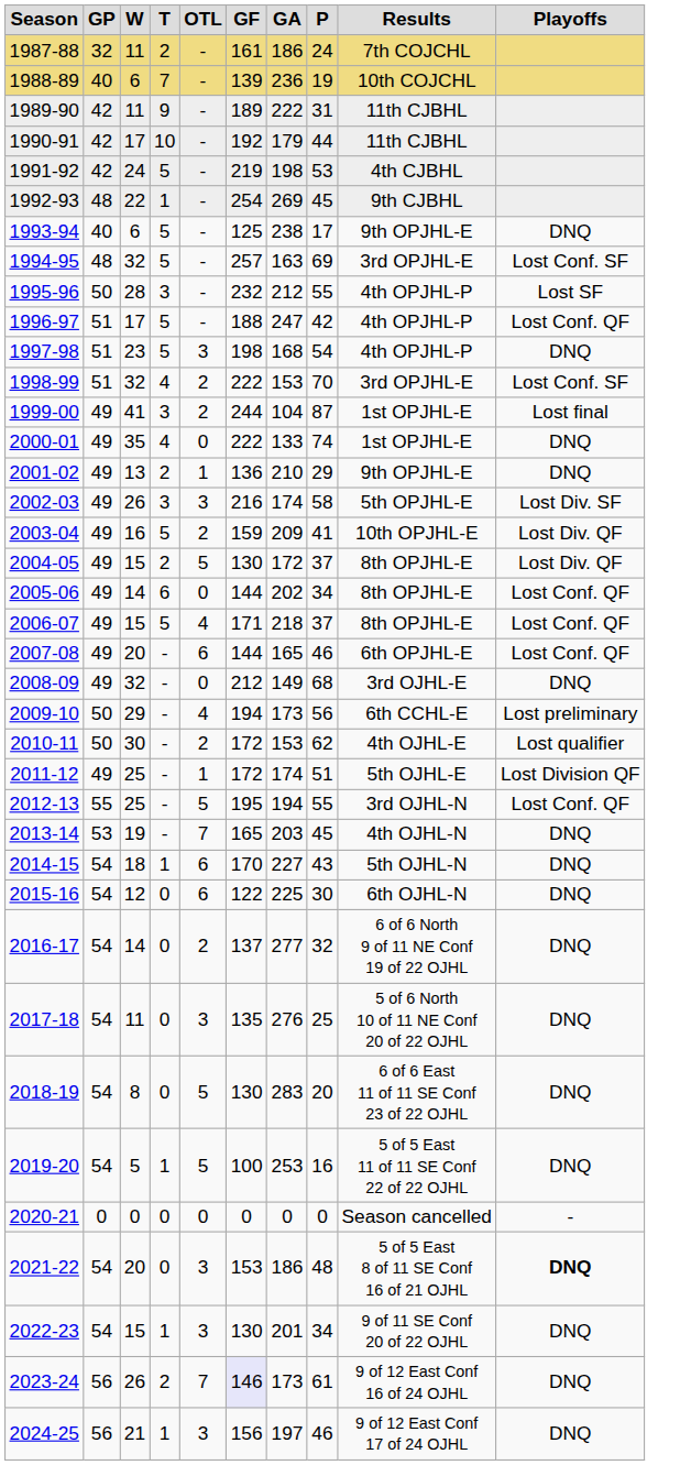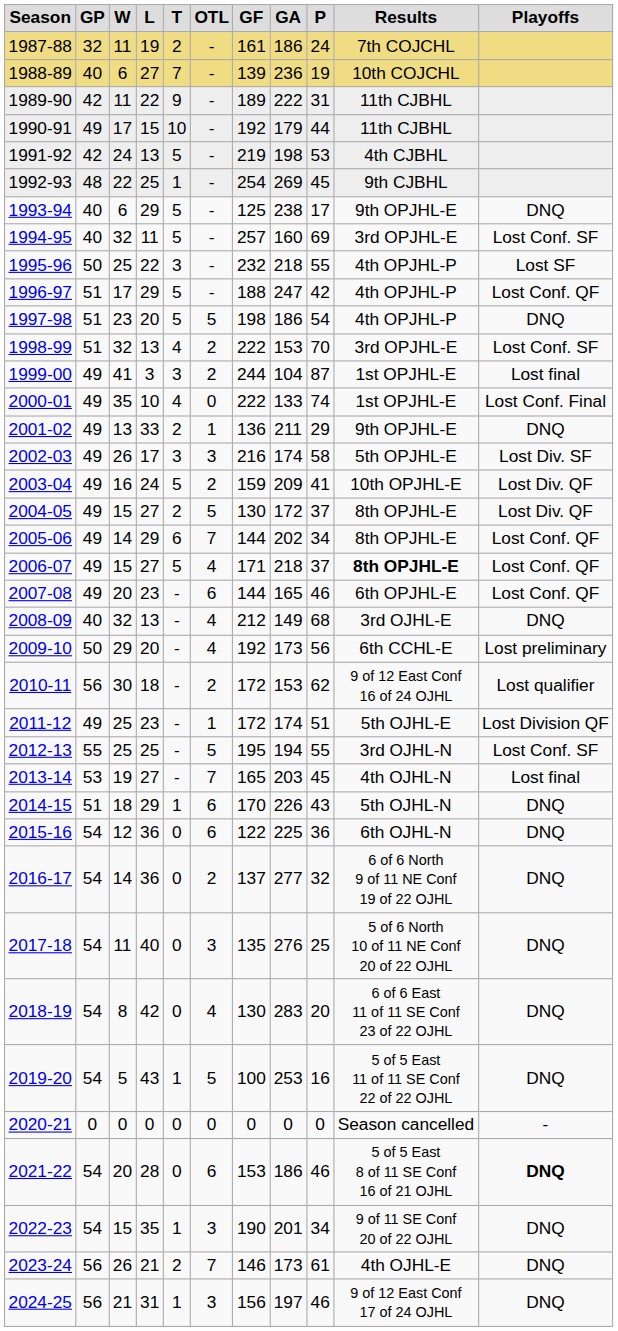+ column: L | 19 | 27 | 22 | 15 | 13 | 25 | 29 | 11 | 22 | 29 | 20 | 13 | 3 | 10 | 33 | 17 | 24 | 27 | 29 | 27 | 23 | 13 | 20 | 18 | 23 | 25 | 27 | 29 | 36 | 36 | 40 | 42 | 43 | 0 | 28 | 35 | 21 | 31
1990-91 | GP: 42 -> 49
1994-95 | GP: 48 -> 40
1994-95 | GA: 163 -> 160
1995-96 | W: 28 -> 25
1995-96 | GA: 212 -> 218
1997-98 | OTL: 3 -> 5
1997-98 | GA: 168 -> 186
2000-01 | Playoffs: DNQ -> Lost Conf. Final
2001-02 | GA: 210 -> 211
2005-06 | OTL: 0 -> 7
2006-07 | Results: normal -> bold
2008-09 | GP: 49 -> 40
2008-09 | OTL: 0 -> 4
2009-10 | GF: 194 -> 192
2010-11 | GP: 50 -> 56
2010-11 | Results: 4th OJHL-E -> 9 of 12 East Conf 16 of 24 OJHL
2012-13 | Playoffs: Lost Conf. QF -> Lost Conf. SF
2013-14 | Playoffs: DNQ -> Lost final
2014-15 | GP: 54 -> 51
2014-15 | GA: 227 -> 226
2015-16 | P: 30 -> 36
2018-19 | OTL: 5 -> 4
2021-22 | OTL: 3 -> 6
2021-22 | P: 48 -> 46
2022-23 | GF: 130 -> 190
2023-24 | GF: lavender background -> no background
2023-24 | Results: 9 of 12 East Conf 16 of 24 OJHL -> 4th OJHL-E
